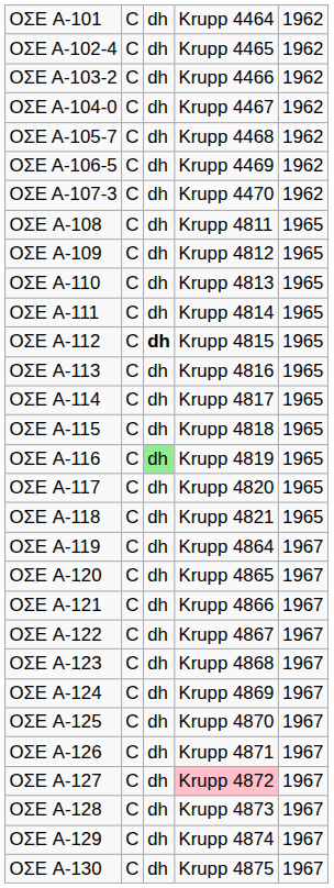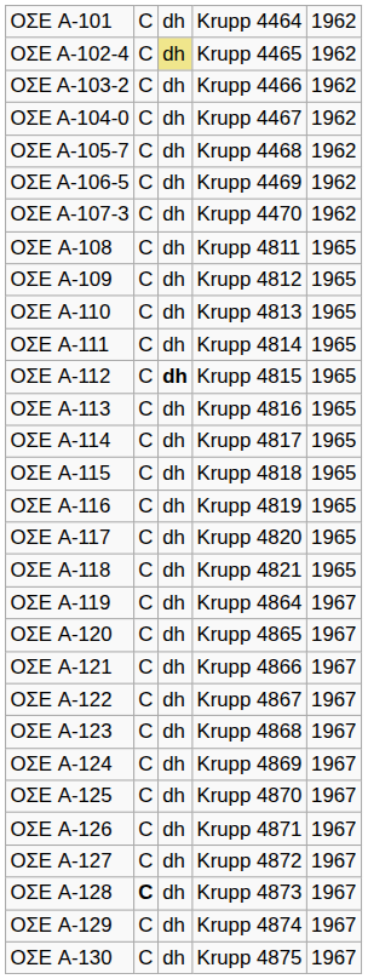ΟΣΕ Α-102-4 | column 3: no background -> khaki background
ΟΣΕ A-116 | column 3: lightgreen background -> no background
ΟΣΕ A-127 | column 4: pink background -> no background
ΟΣΕ A-128 | column 2: normal -> bold
